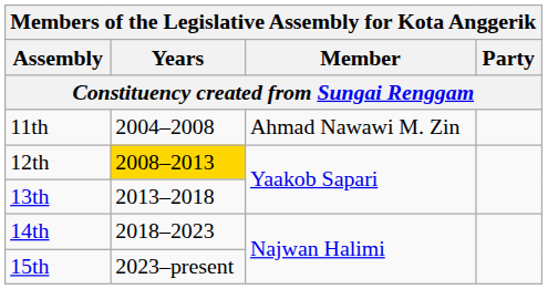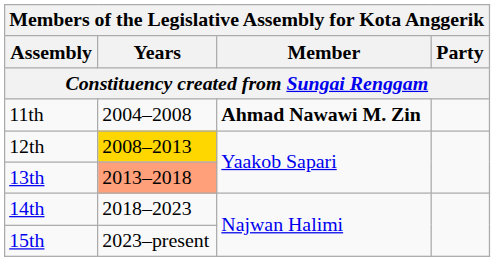11th | Member: normal -> bold
13th | Years: no background -> lightsalmon background
